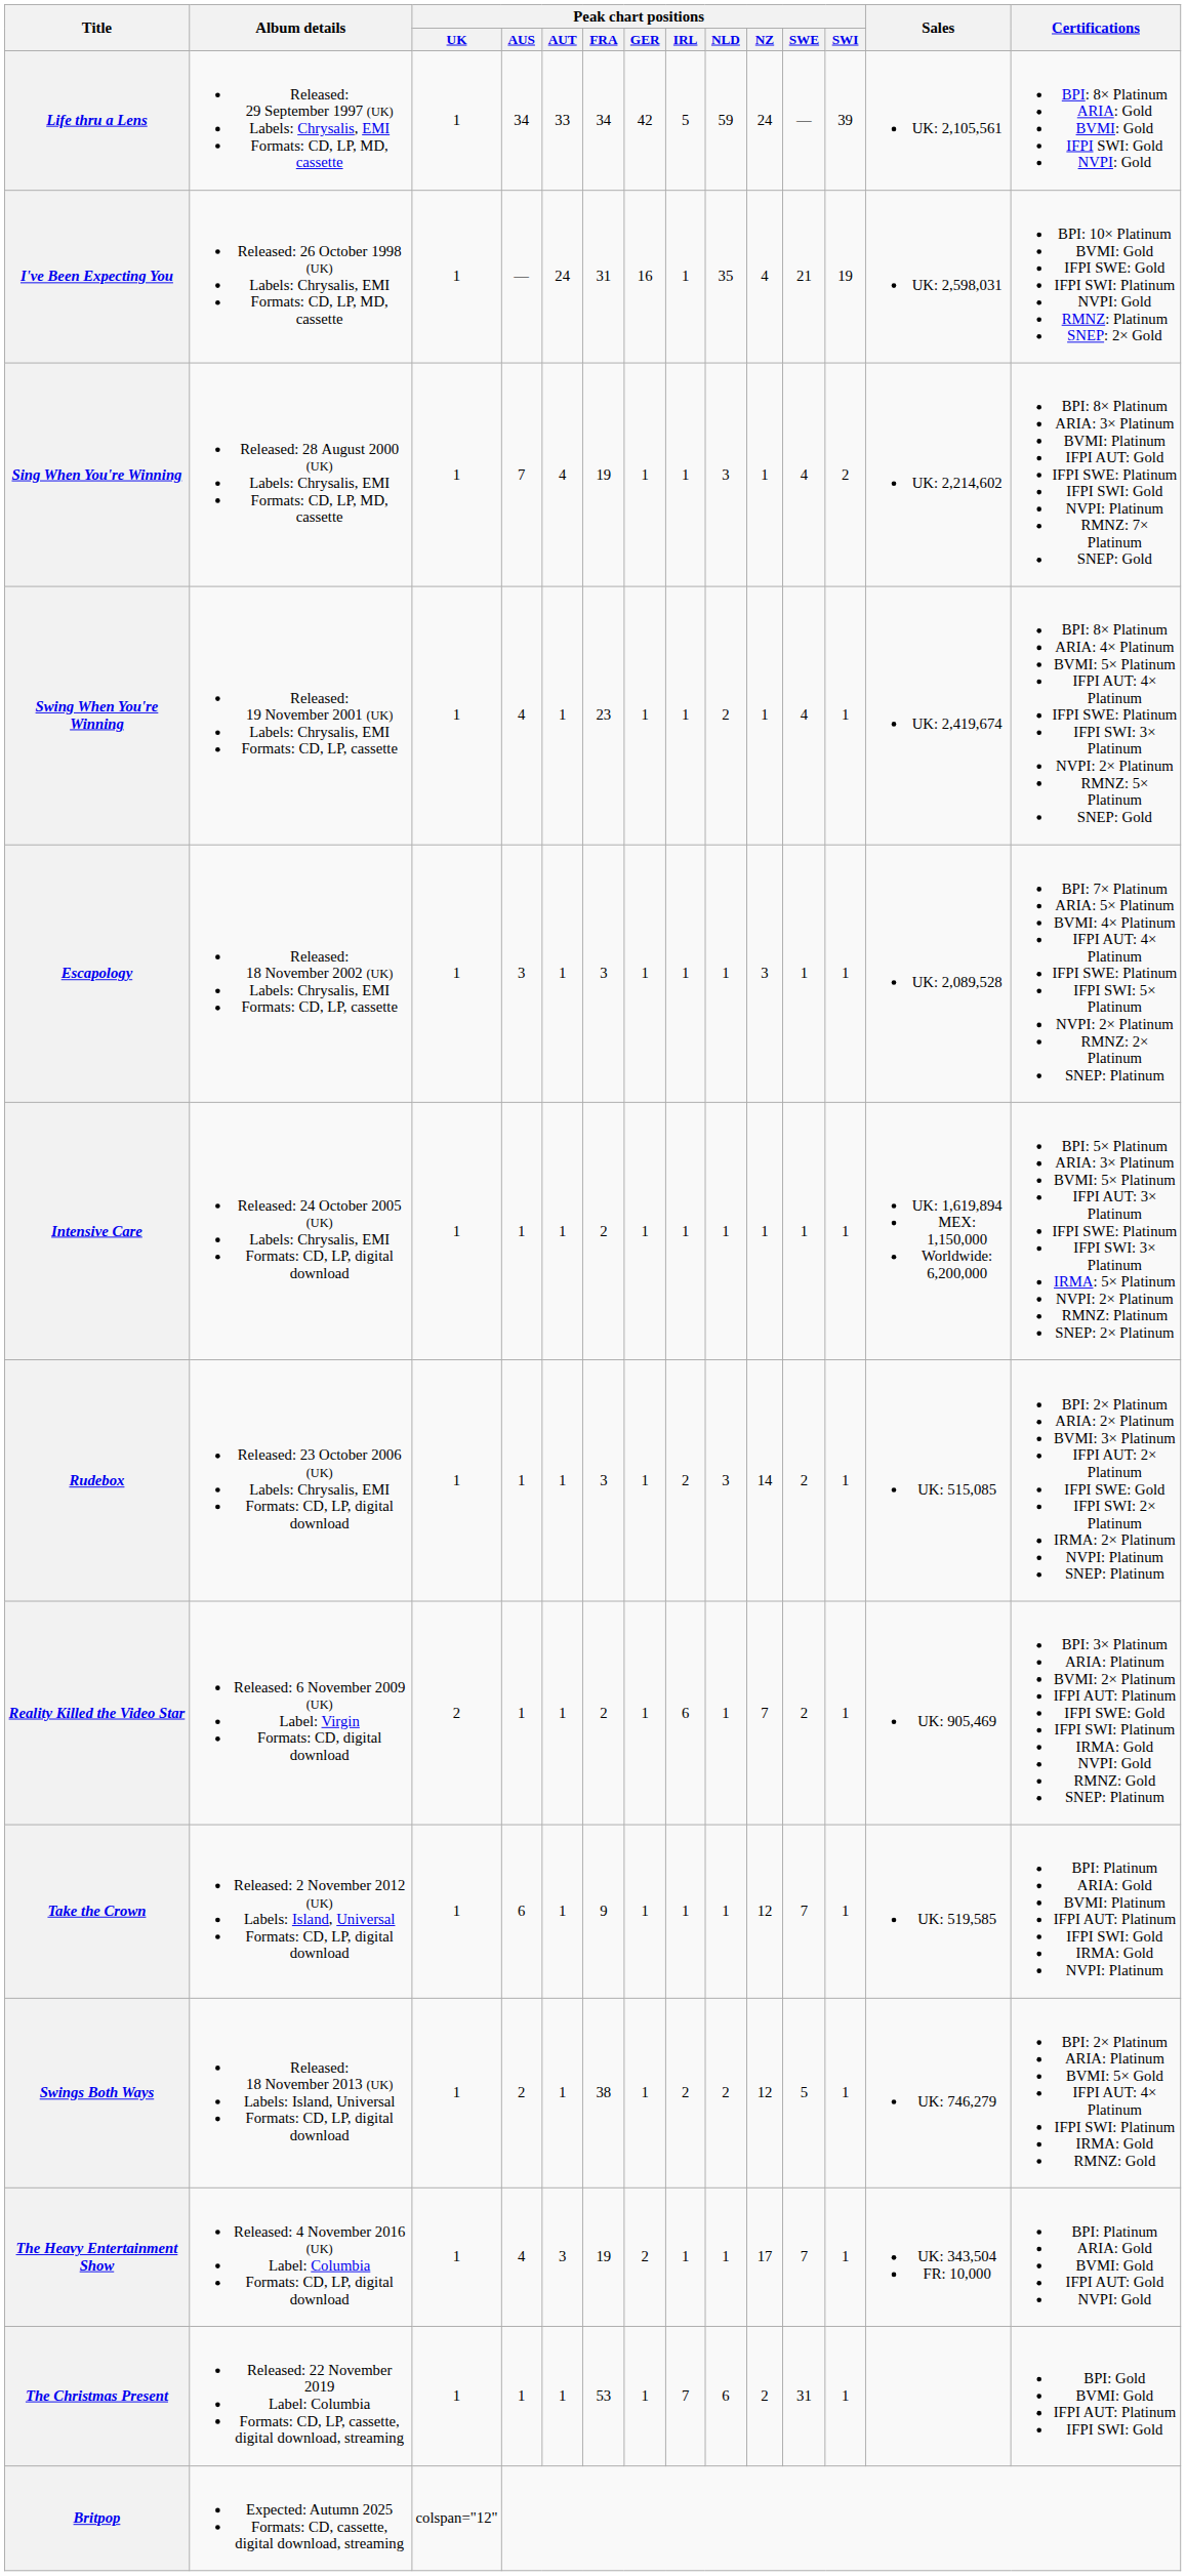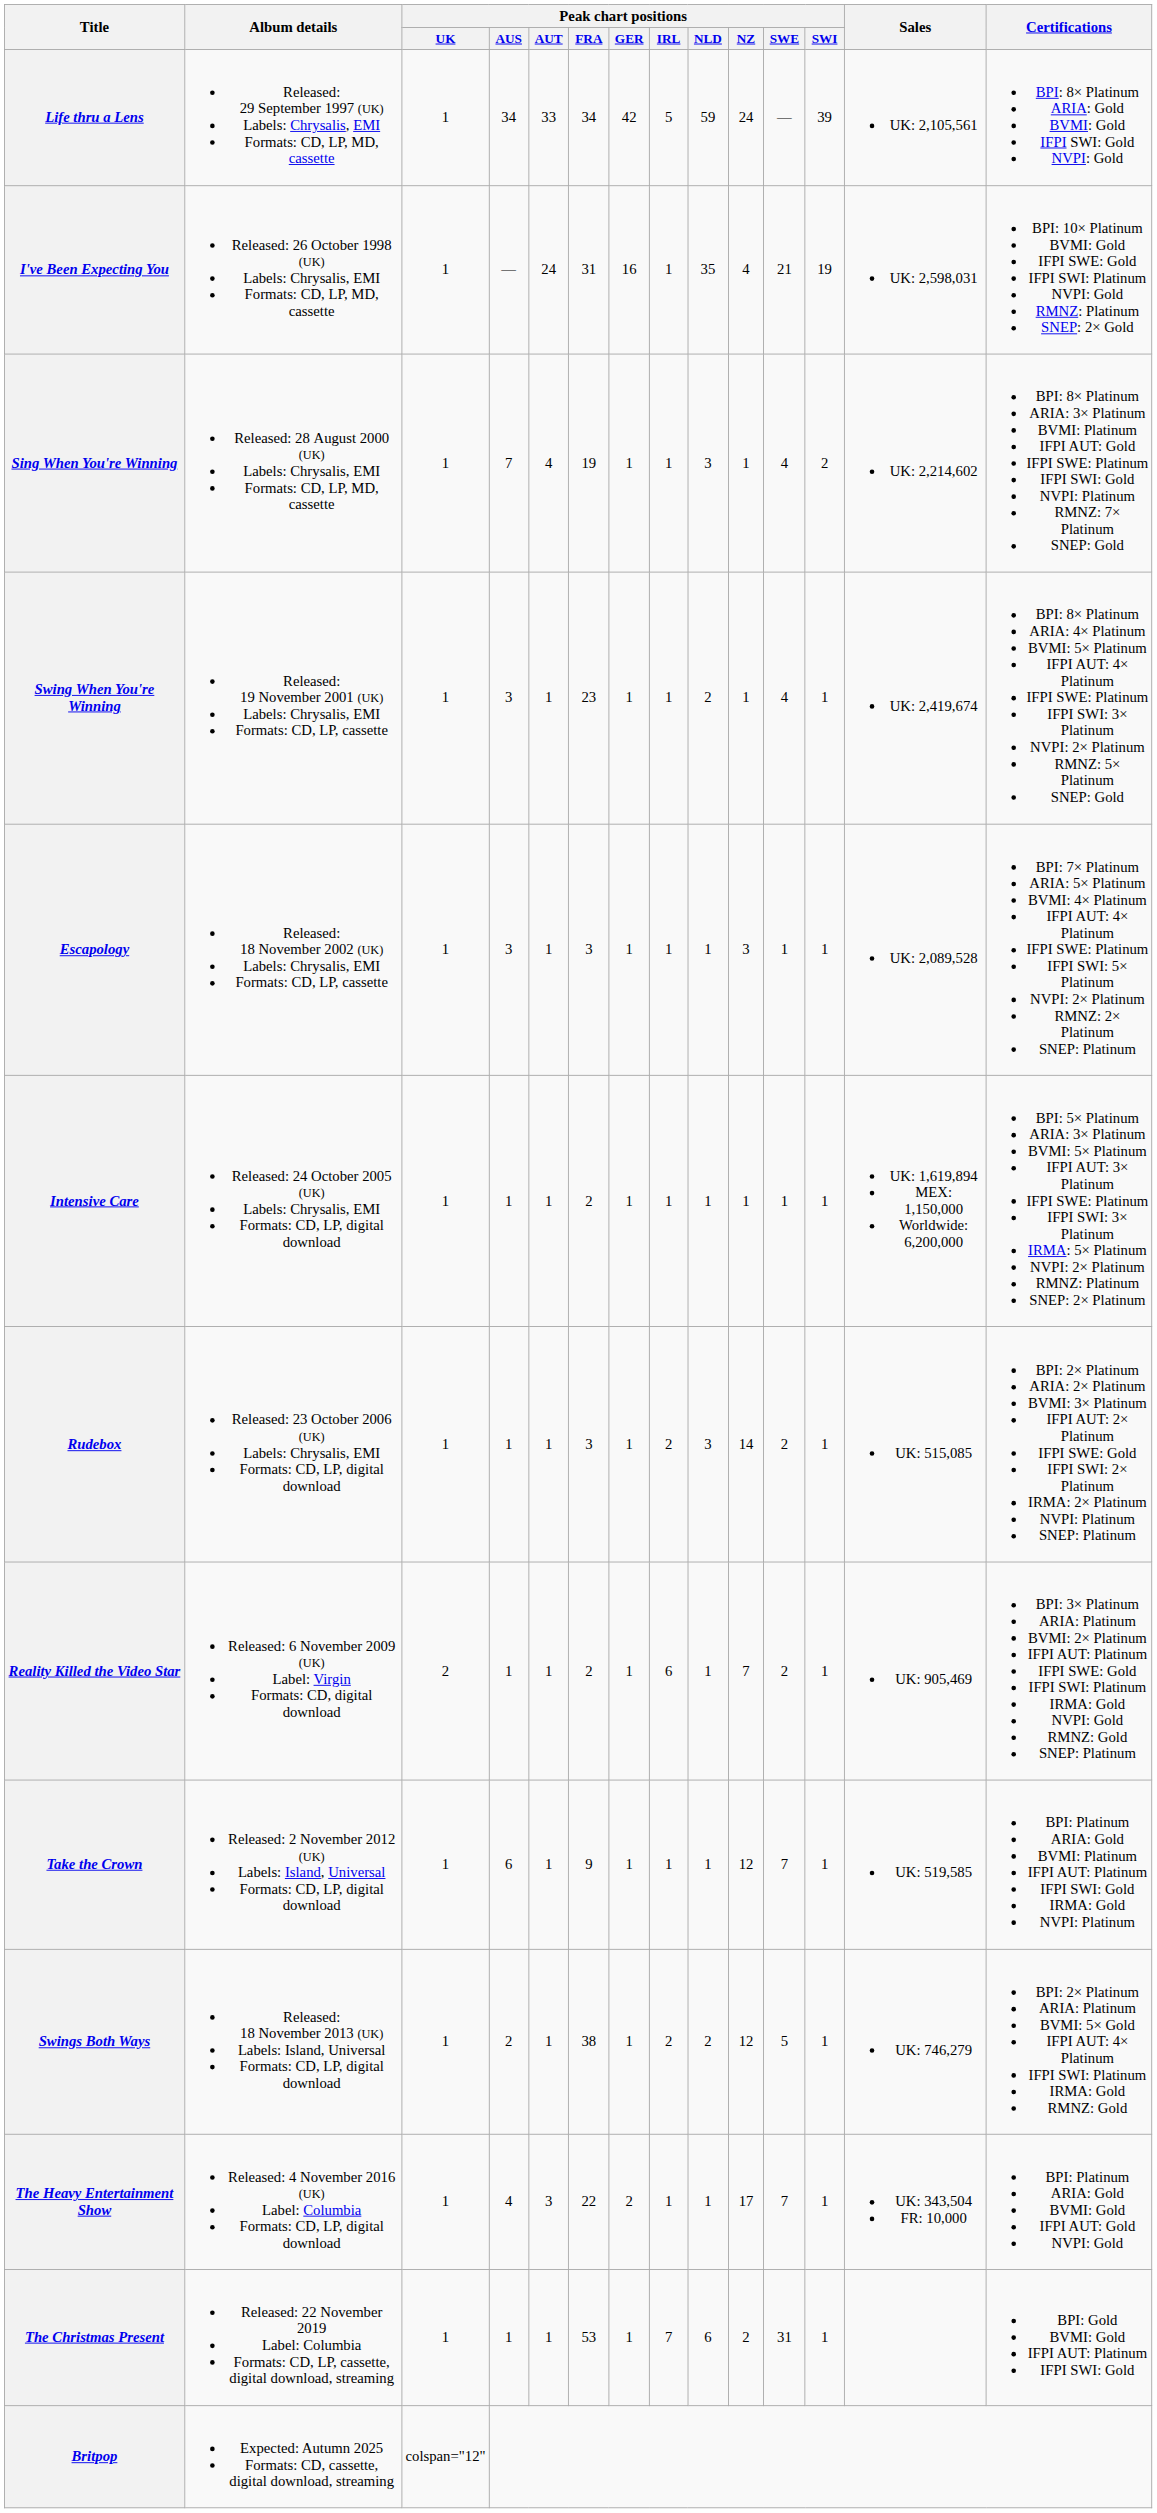Swing When You're Winning | Peak chart positions / AUS: 4 -> 3
The Heavy Entertainment Show | Peak chart positions / FRA: 19 -> 22
